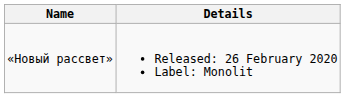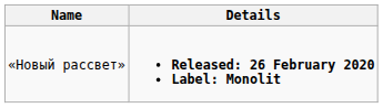«Новый рассвет» | Details: normal -> bold
